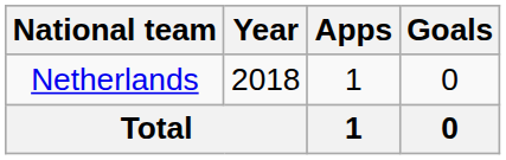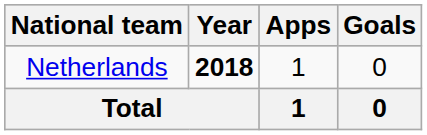Netherlands | Year: normal -> bold
